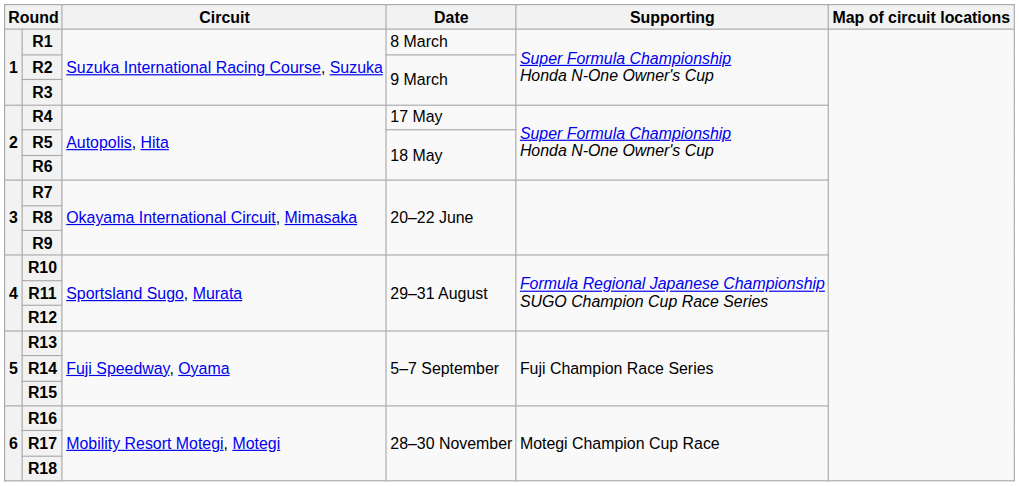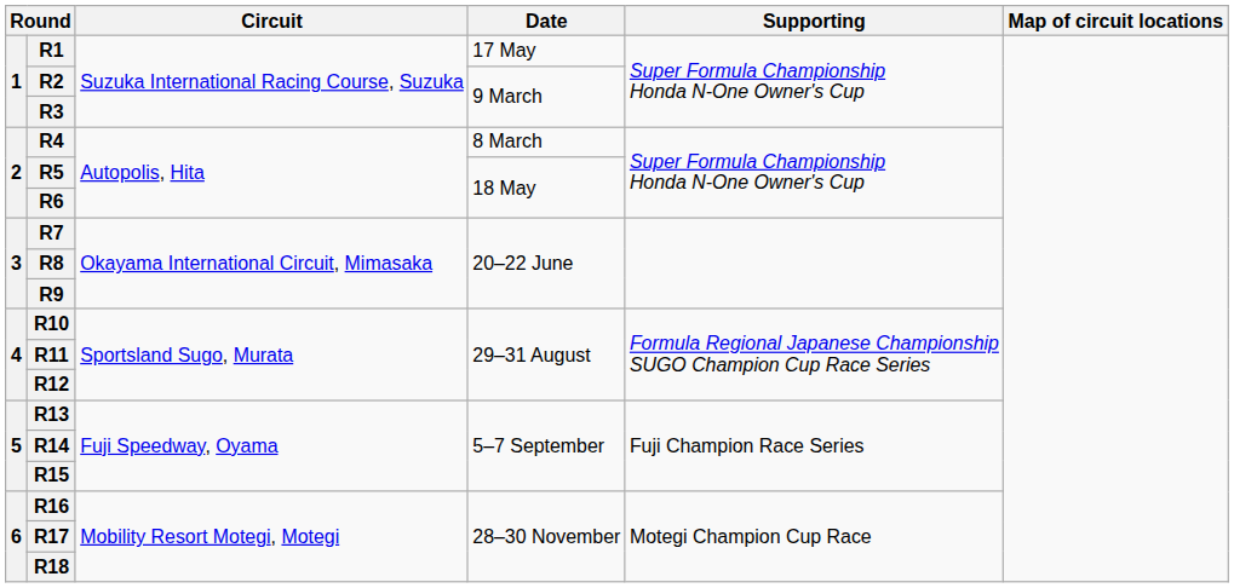R1 | Date: 8 March -> 17 May
R4 | Date: 17 May -> 8 March
